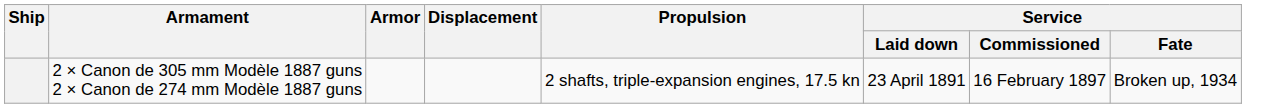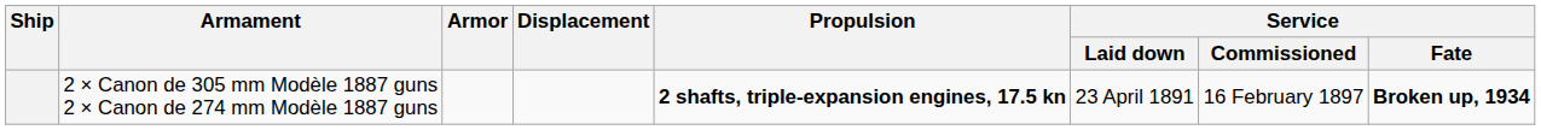row 3 | Propulsion: normal -> bold
row 3 | Service / Fate: normal -> bold
